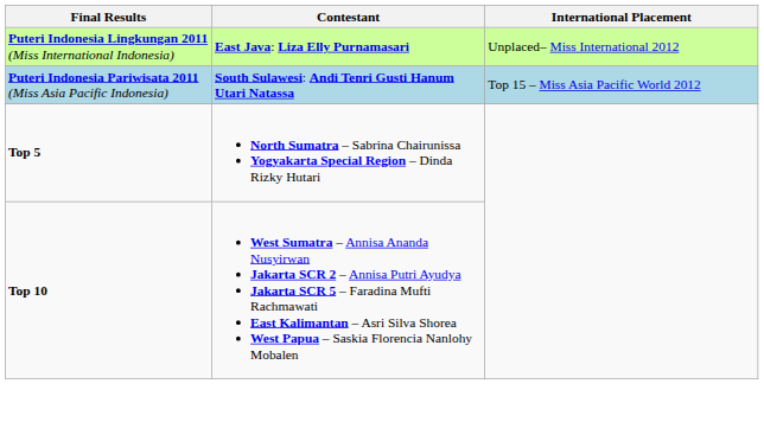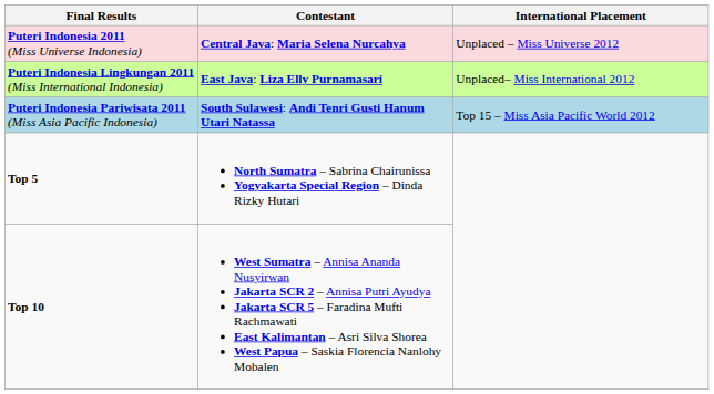+ row: Puteri Indonesia 2011 (Miss Universe Indonesia) | Central Java: Maria Selena Nurcahya | Unplaced – Miss Universe 2012
